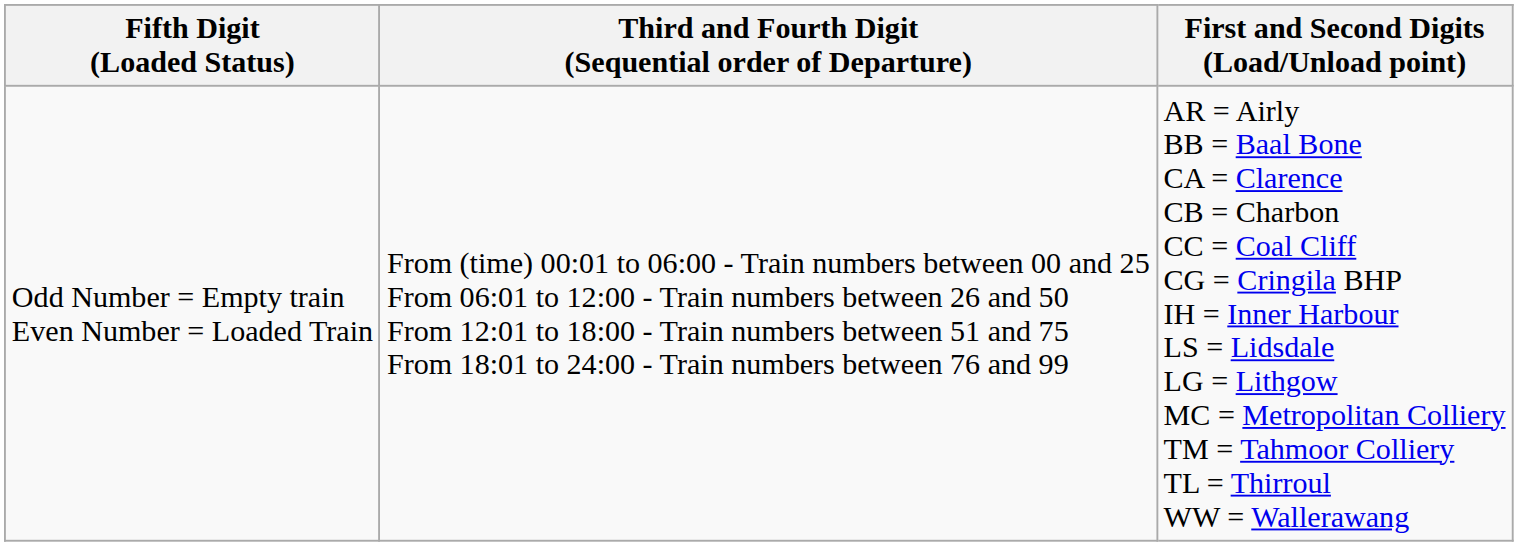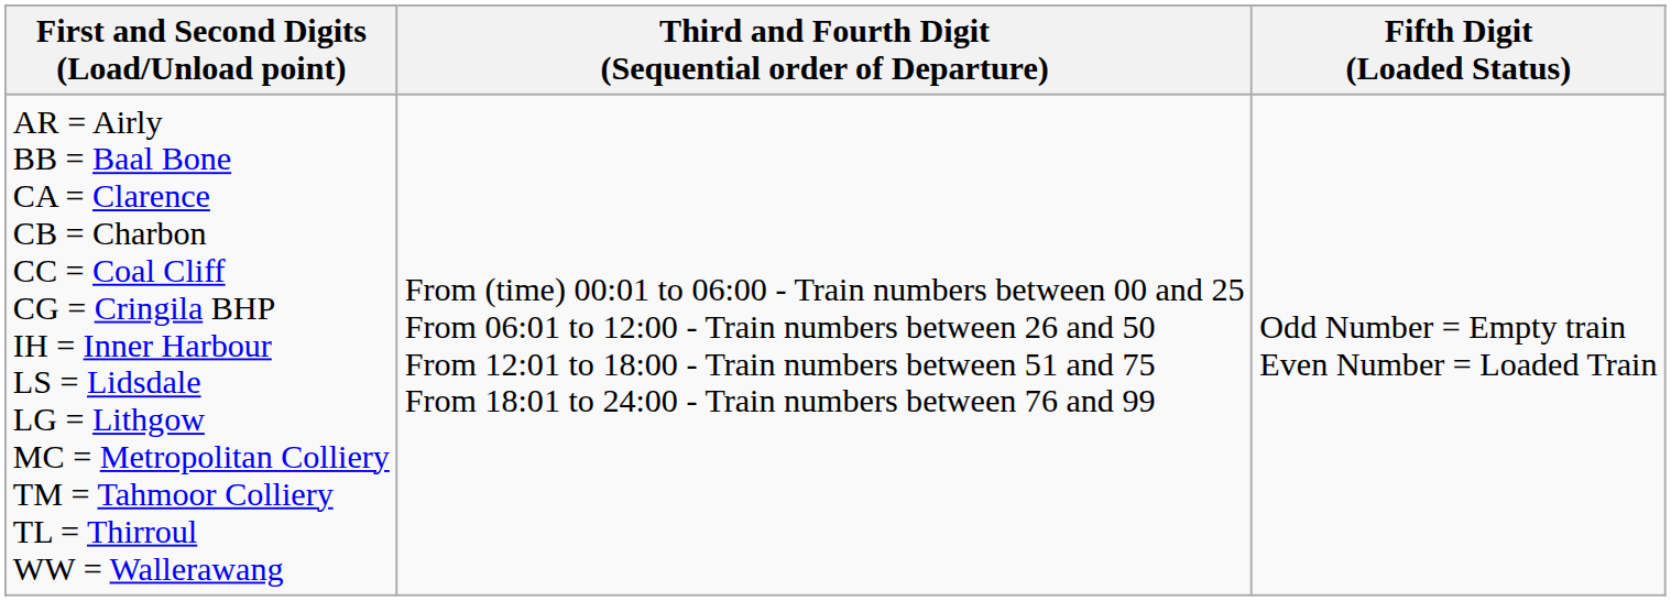columns swapped: First and Second Digits (Load/Unload point) <-> Fifth Digit (Loaded Status)
